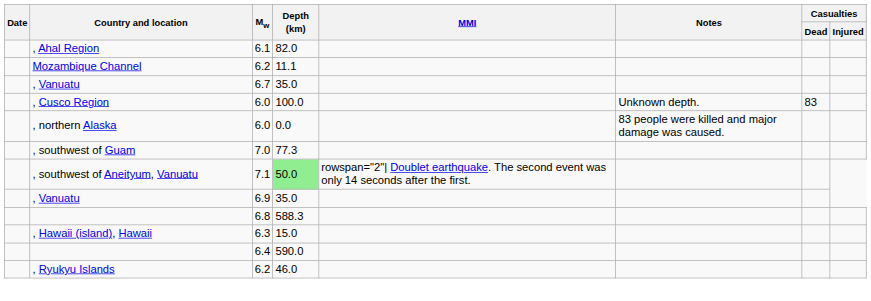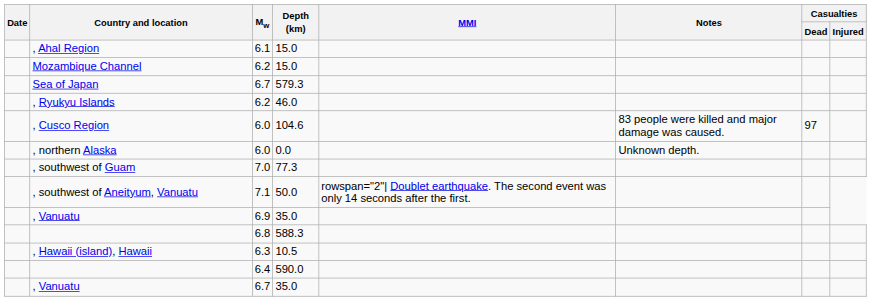, Ahal Region | Depth (km): 82.0 -> 15.0
Mozambique Channel | Depth (km): 11.1 -> 15.0
+ row: Sea of Japan | 6.7 | 579.3
rows swapped: , Vanuatu / 6.7 <-> , Ryukyu Islands
, Cusco Region | Depth (km): 100.0 -> 104.6
, Cusco Region | Notes: Unknown depth. -> 83 people were killed and major damage was caused.
, Cusco Region | Casualties / Dead: 83 -> 97
, northern Alaska | Notes: 83 people were killed and major damage was caused. -> Unknown depth.
, southwest of Aneityum, Vanuatu | Depth (km): lightgreen background -> no background
, Hawaii (island), Hawaii | Depth (km): 15.0 -> 10.5
